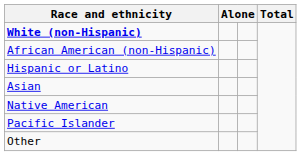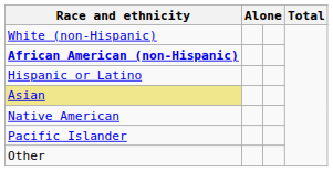White (non-Hispanic) | Race and ethnicity: bold -> normal
African American (non-Hispanic) | Race and ethnicity: normal -> bold
Asian | Race and ethnicity: no background -> khaki background
